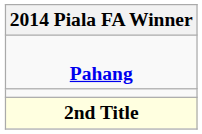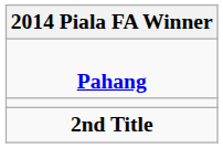row 4 | column 1: lightyellow background -> no background
